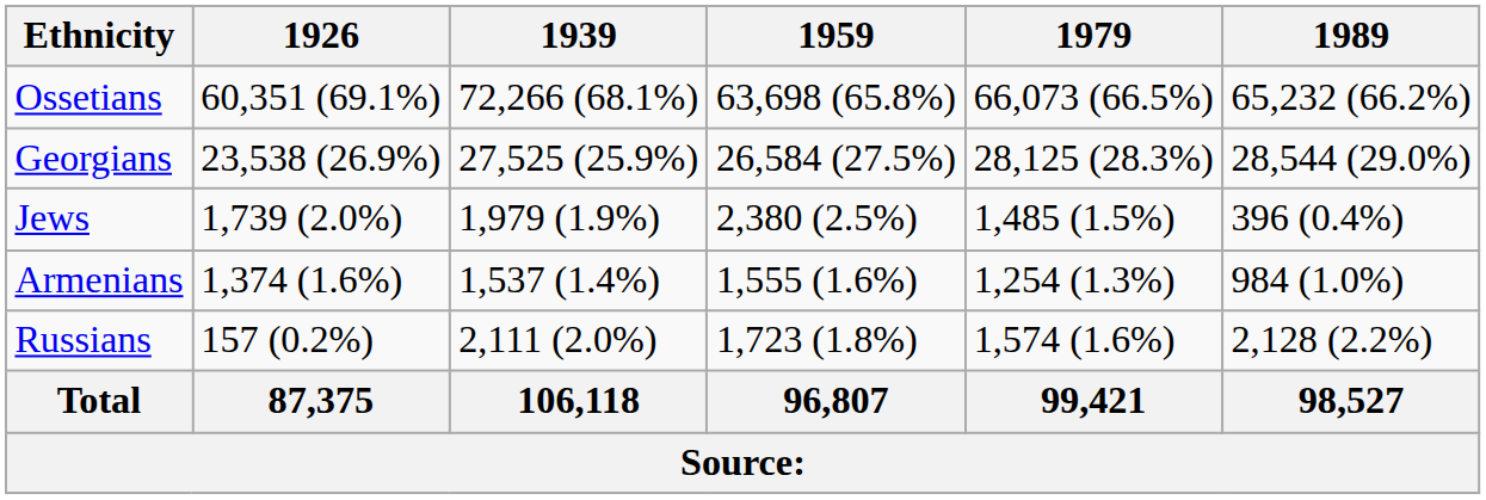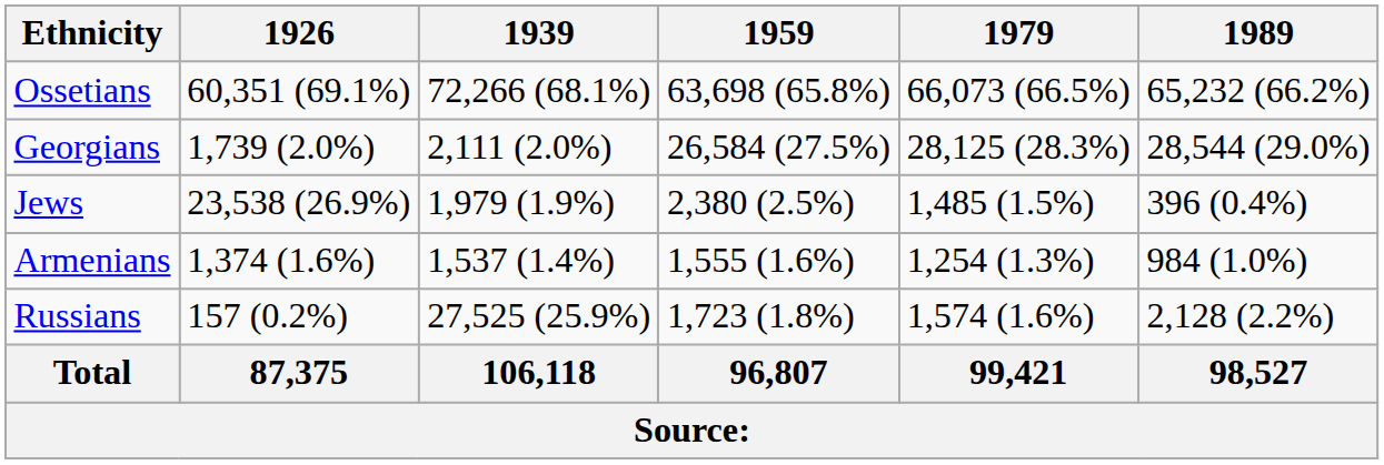Georgians | 1926: 23,538 (26.9%) -> 1,739 (2.0%)
Georgians | 1939: 27,525 (25.9%) -> 2,111 (2.0%)
Jews | 1926: 1,739 (2.0%) -> 23,538 (26.9%)
Russians | 1939: 2,111 (2.0%) -> 27,525 (25.9%)
